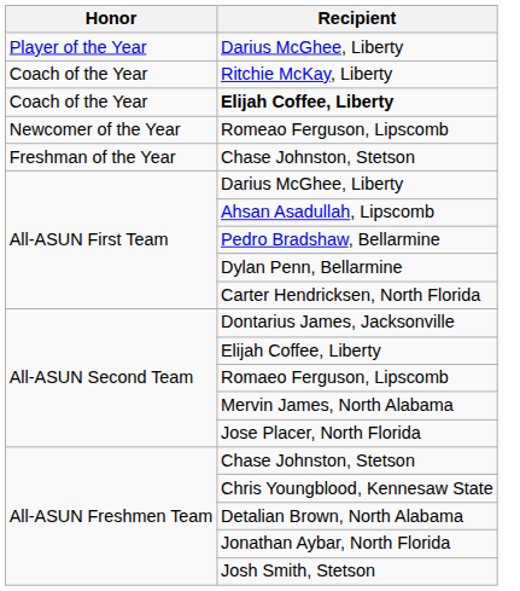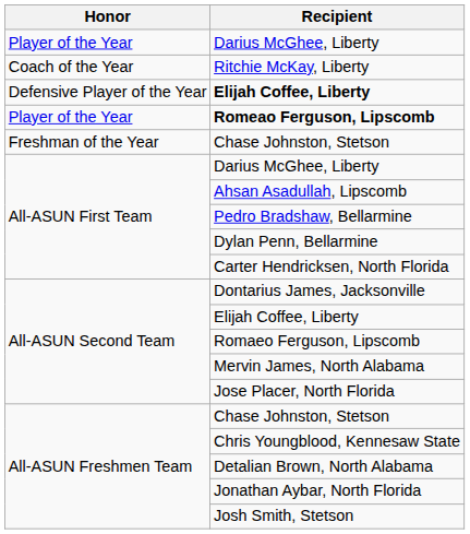row 4 | Honor: Coach of the Year -> Defensive Player of the Year
row 5 | Honor: Newcomer of the Year -> Player of the Year
row 5 | Recipient: normal -> bold
